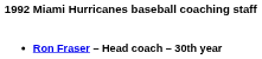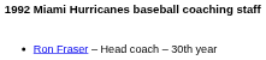Ron Fraser – Head coach – 30th year | column 1: bold -> normal
